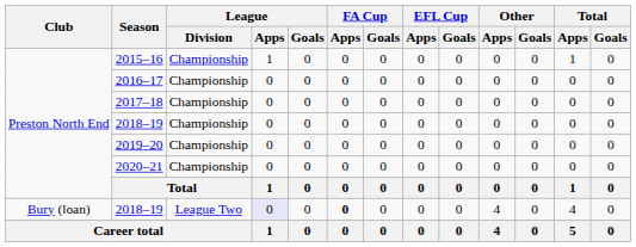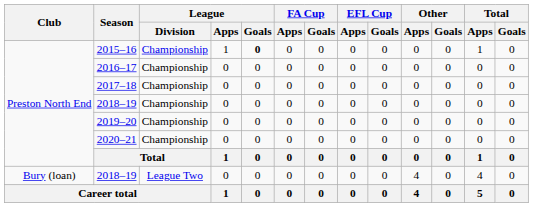2015–16 | League / Goals: normal -> bold
Bury (loan) / 2018–19 | League / Apps: lavender background -> no background
Bury (loan) / 2018–19 | FA Cup / Apps: bold -> normal
